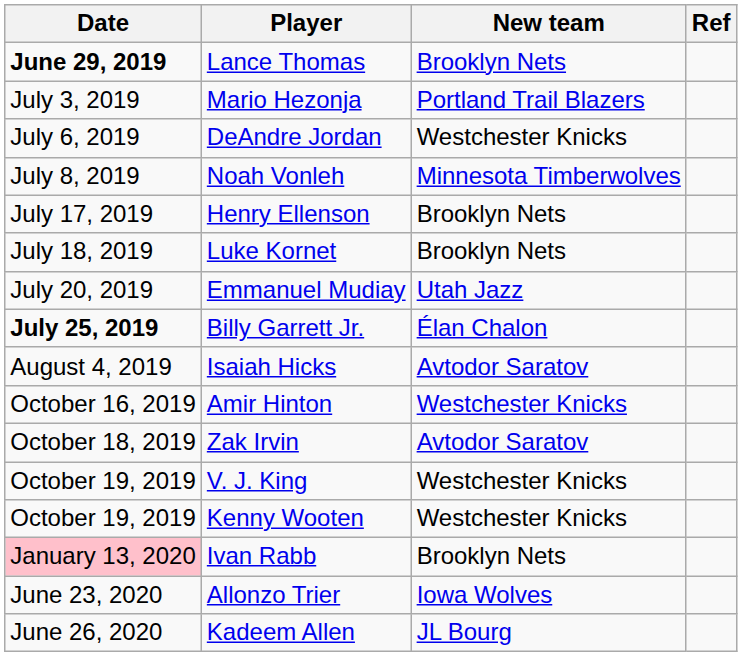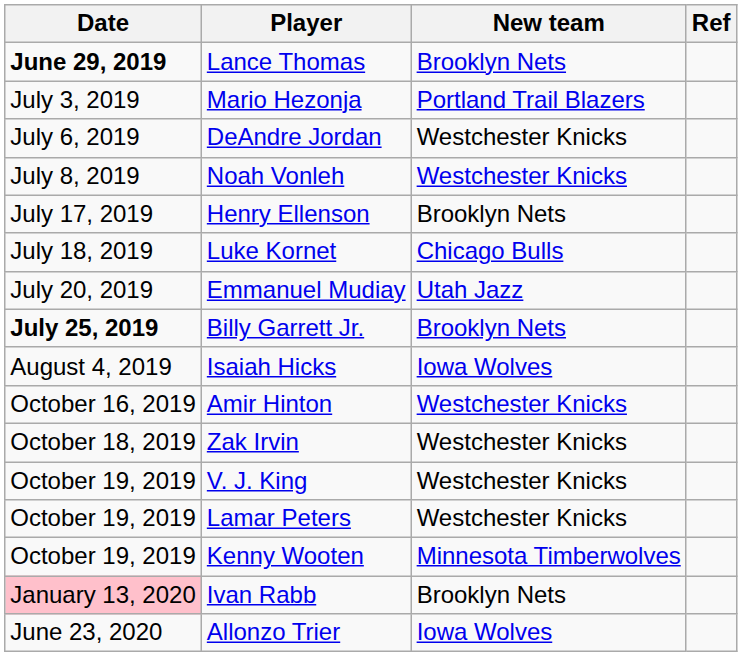Noah Vonleh | New team: Minnesota Timberwolves -> Westchester Knicks
Luke Kornet | New team: Brooklyn Nets -> Chicago Bulls
Billy Garrett Jr. | New team: Élan Chalon -> Brooklyn Nets
Isaiah Hicks | New team: Avtodor Saratov -> Iowa Wolves
Zak Irvin | New team: Avtodor Saratov -> Westchester Knicks
+ row: October 19, 2019 | Lamar Peters | Westchester Knicks
Kenny Wooten | New team: Westchester Knicks -> Minnesota Timberwolves
- row: June 26, 2020 | Kadeem Allen | JL Bourg
